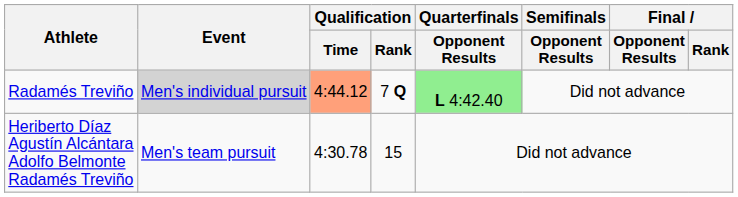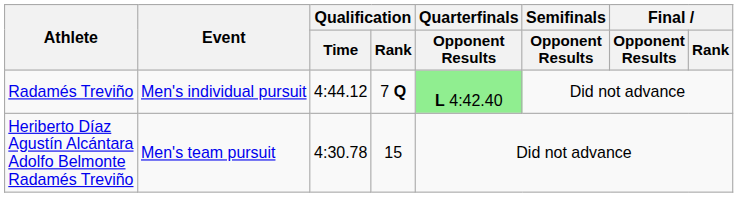Radamés Treviño | Event: lightgrey background -> no background
Radamés Treviño | Qualification / Time: lightsalmon background -> no background
